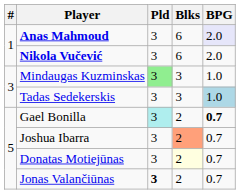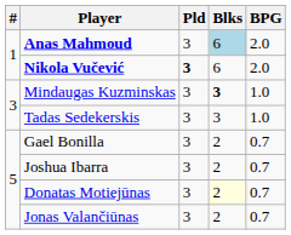Anas Mahmoud | Blks: no background -> lightblue background
Anas Mahmoud | BPG: lavender background -> no background
Nikola Vučević | Pld: normal -> bold
Mindaugas Kuzminskas | Pld: lightgreen background -> no background
Mindaugas Kuzminskas | Blks: normal -> bold
Tadas Sedekerskis | BPG: lightblue background -> no background
Gael Bonilla | Pld: paleturquoise background -> no background
Gael Bonilla | BPG: bold -> normal
Joshua Ibarra | Blks: lightsalmon background -> no background
Jonas Valančiūnas | Pld: bold -> normal
